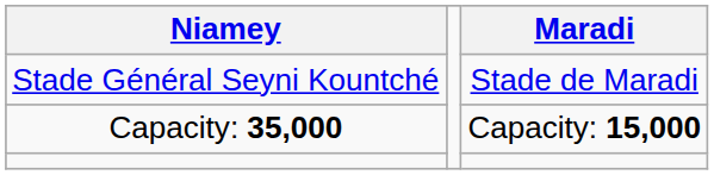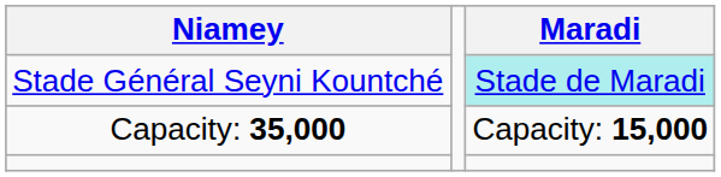Stade Général Seyni Kountché | Maradi: no background -> paleturquoise background
